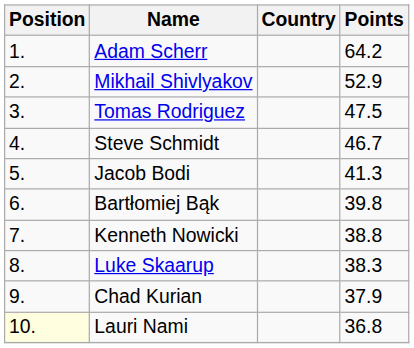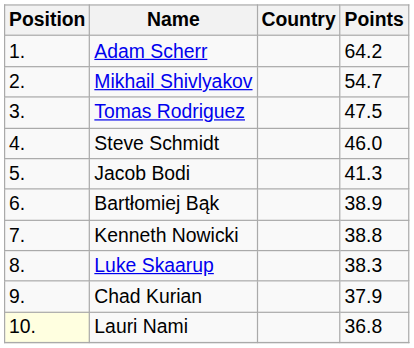Mikhail Shivlyakov | Points: 52.9 -> 54.7
Steve Schmidt | Points: 46.7 -> 46.0
Bartłomiej Bąk | Points: 39.8 -> 38.9
